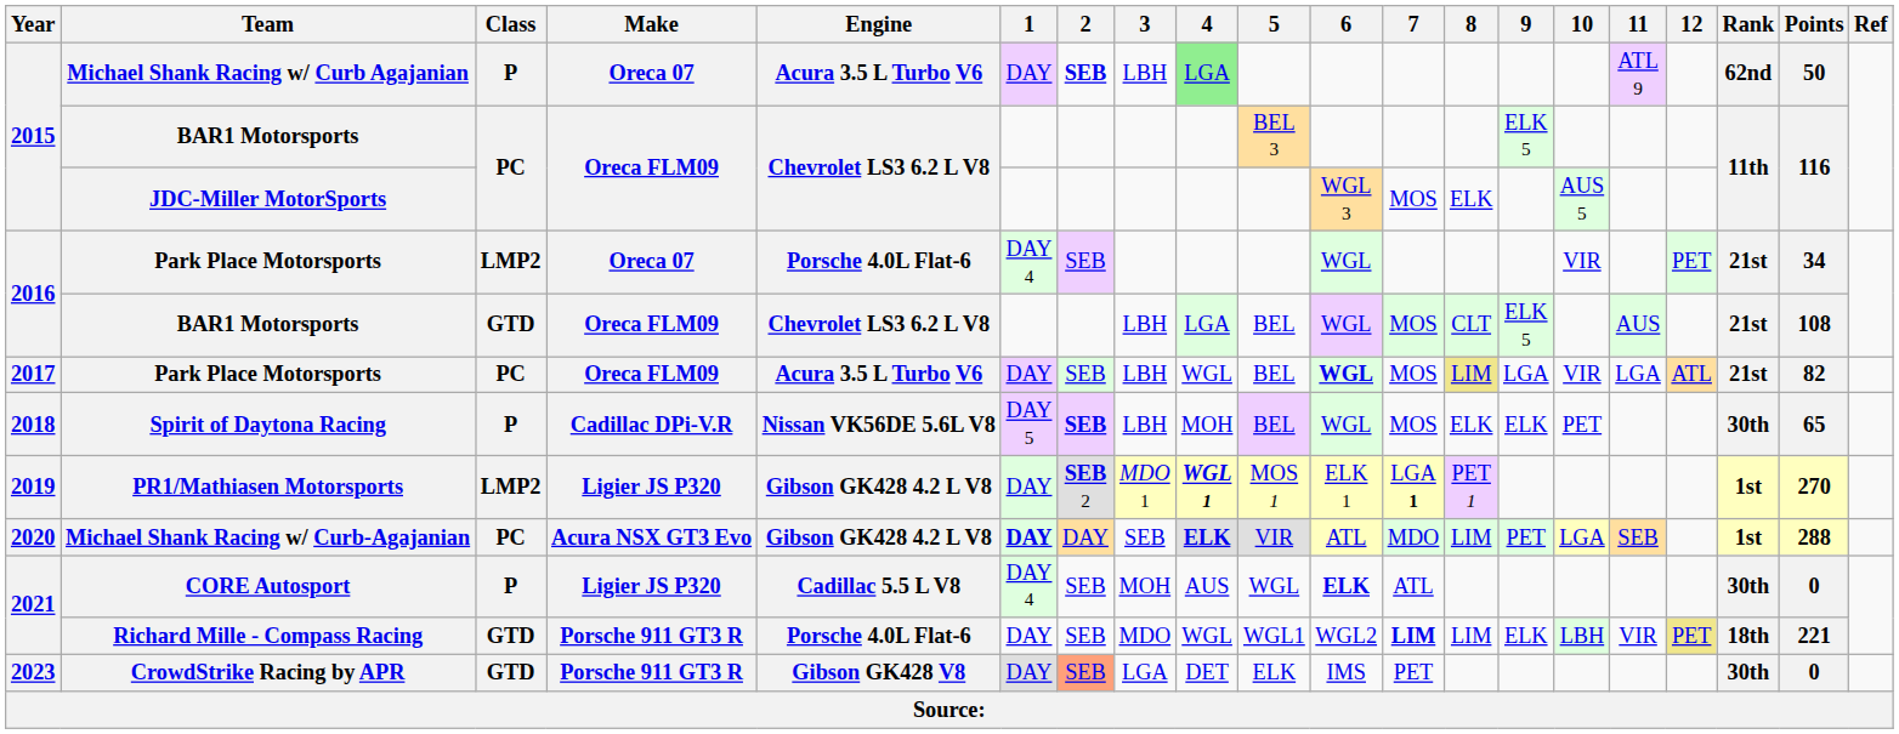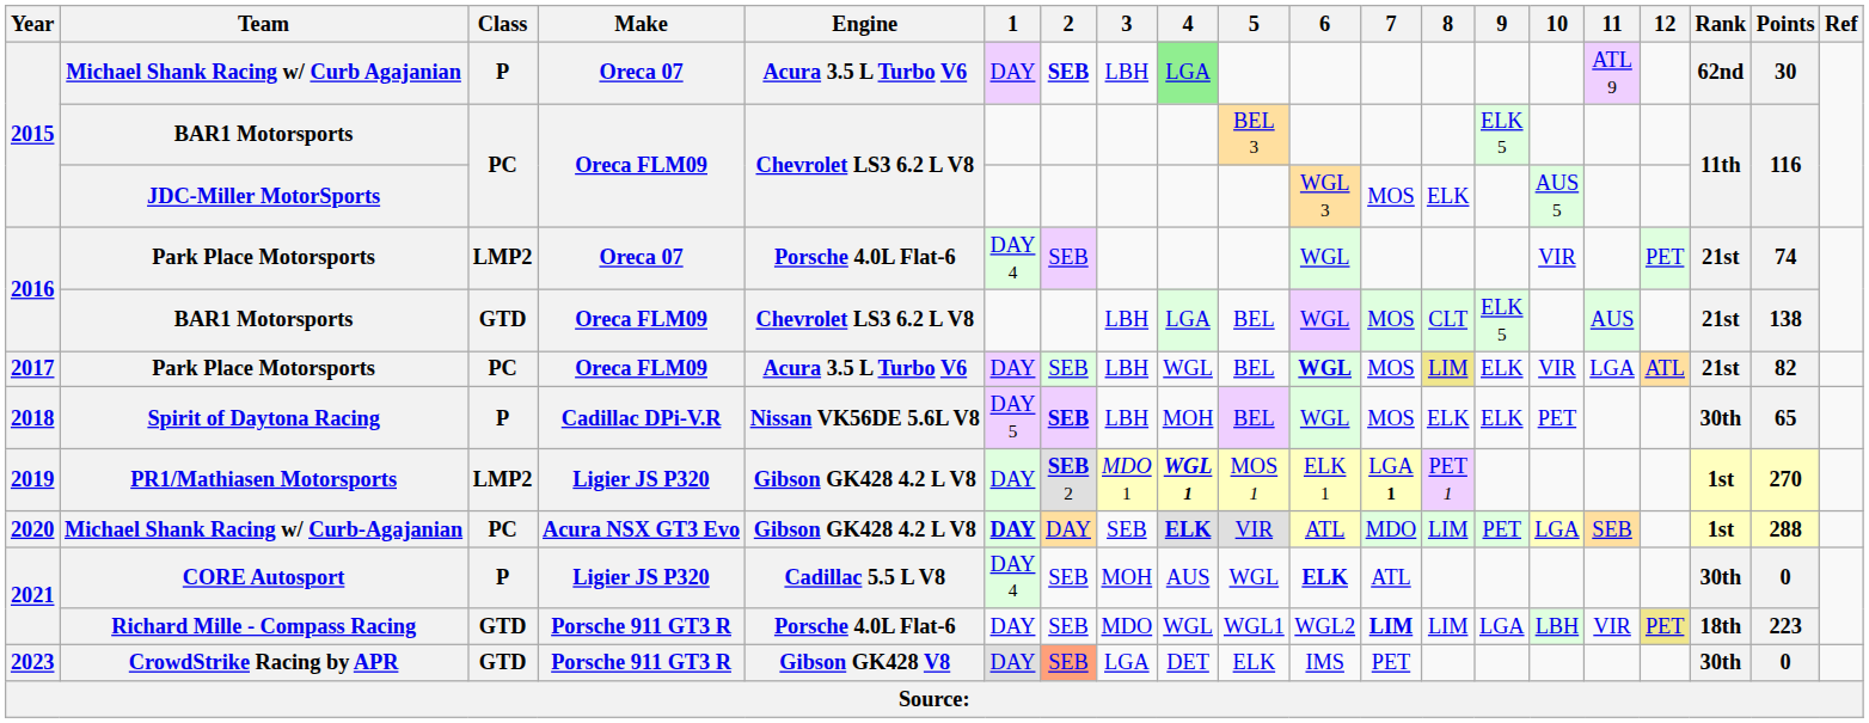Michael Shank Racing w/ Curb Agajanian | Points: 50 -> 30
2016 / Park Place Motorsports | Points: 34 -> 74
2016 / BAR1 Motorsports | Points: 108 -> 138
2017 / Park Place Motorsports | 9: LGA -> ELK
Richard Mille - Compass Racing | 9: ELK -> LGA
Richard Mille - Compass Racing | Points: 221 -> 223
